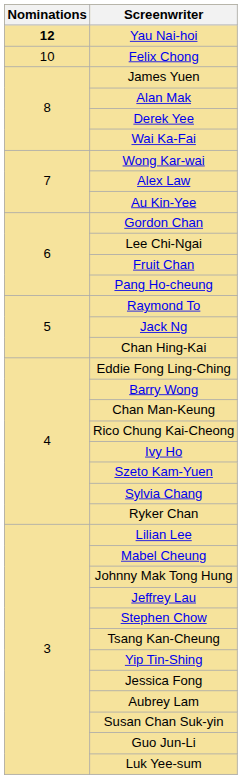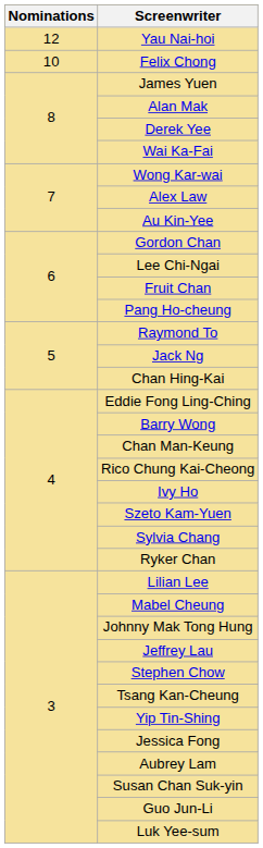Yau Nai-hoi | Nominations: bold -> normal
